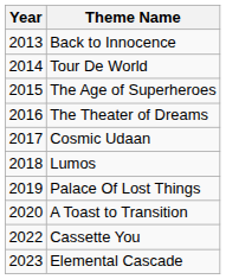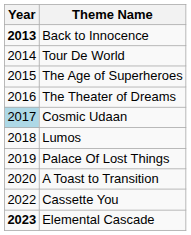Back to Innocence | Year: normal -> bold
Cosmic Udaan | Year: no background -> lightblue background
Elemental Cascade | Year: normal -> bold
